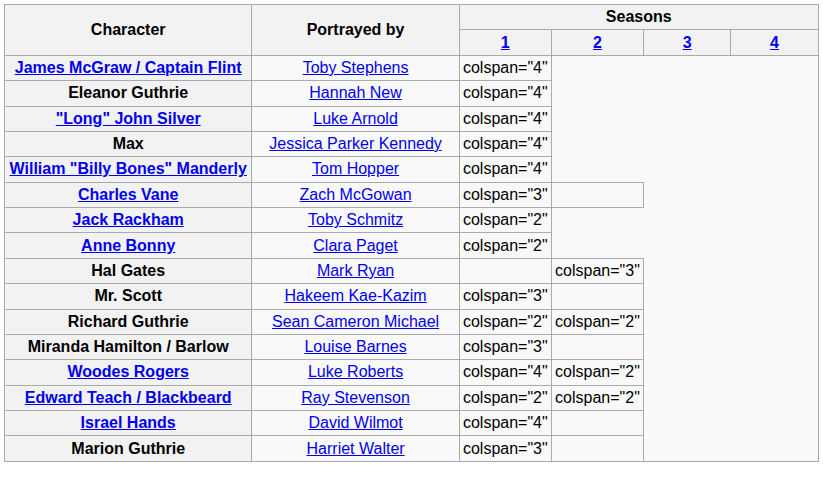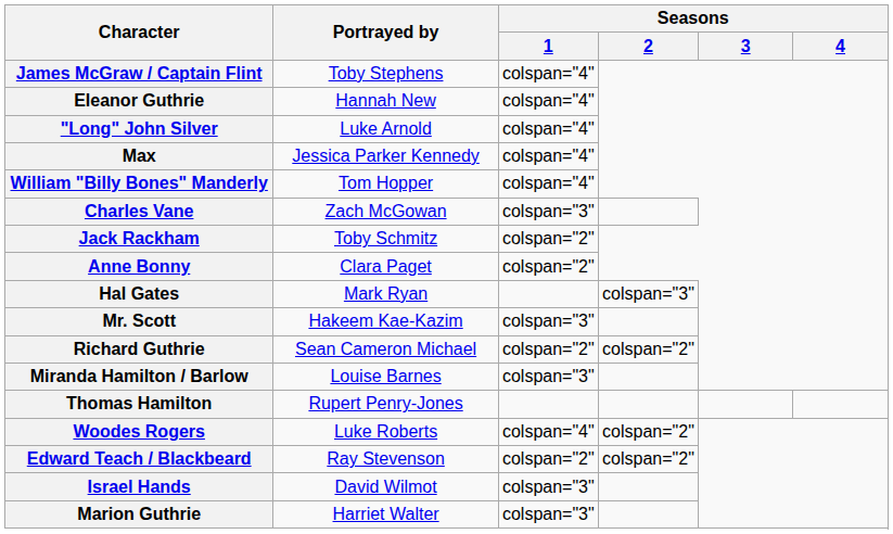+ row: Thomas Hamilton | Rupert Penry-Jones
Israel Hands | Seasons / 1: colspan="4" -> colspan="3"
